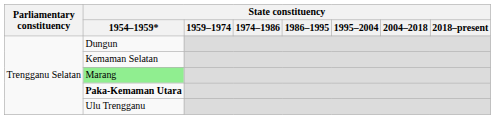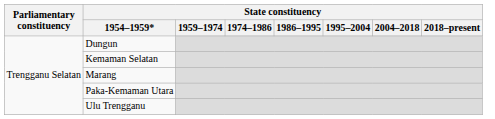Marang | State constituency / 1954–1959*: lightgreen background -> no background
Paka-Kemaman Utara | State constituency / 1954–1959*: bold -> normal
